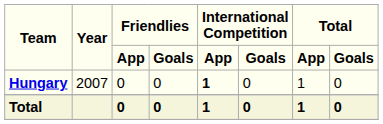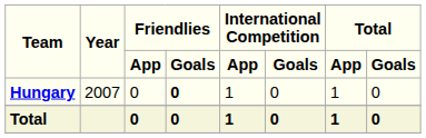Hungary | Friendlies / Goals: normal -> bold
Hungary | International Competition / App: bold -> normal
